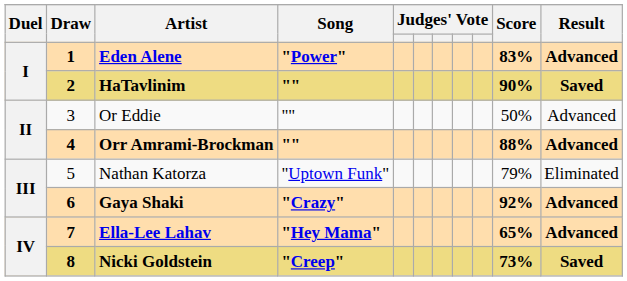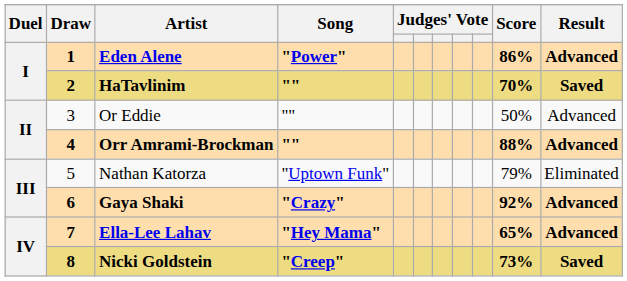Eden Alene | Score: 83% -> 86%
HaTavlinim | Score: 90% -> 70%
